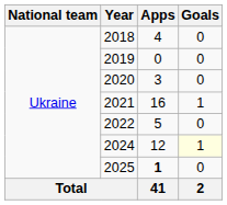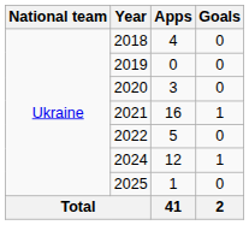2024 | Goals: lightyellow background -> no background
2025 | Apps: bold -> normal
